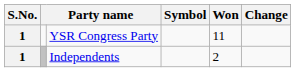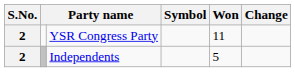YSR Congress Party | S.No.: 1 -> 2
Independents | S.No.: 1 -> 2
Independents | Won: 2 -> 5
